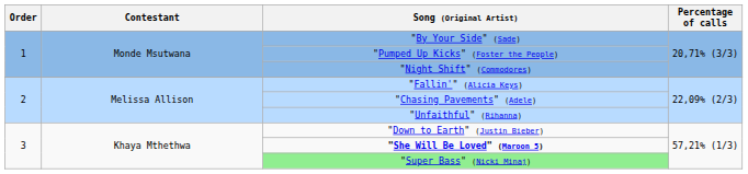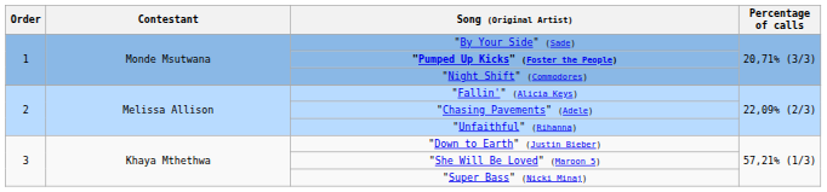"Pumped Up Kicks" (Foster the People) | Song (Original Artist): normal -> bold
"She Will Be Loved" (Maroon 5) | Song (Original Artist): bold -> normal
"Super Bass" (Nicki Minaj) | Song (Original Artist): lightgreen background -> no background
